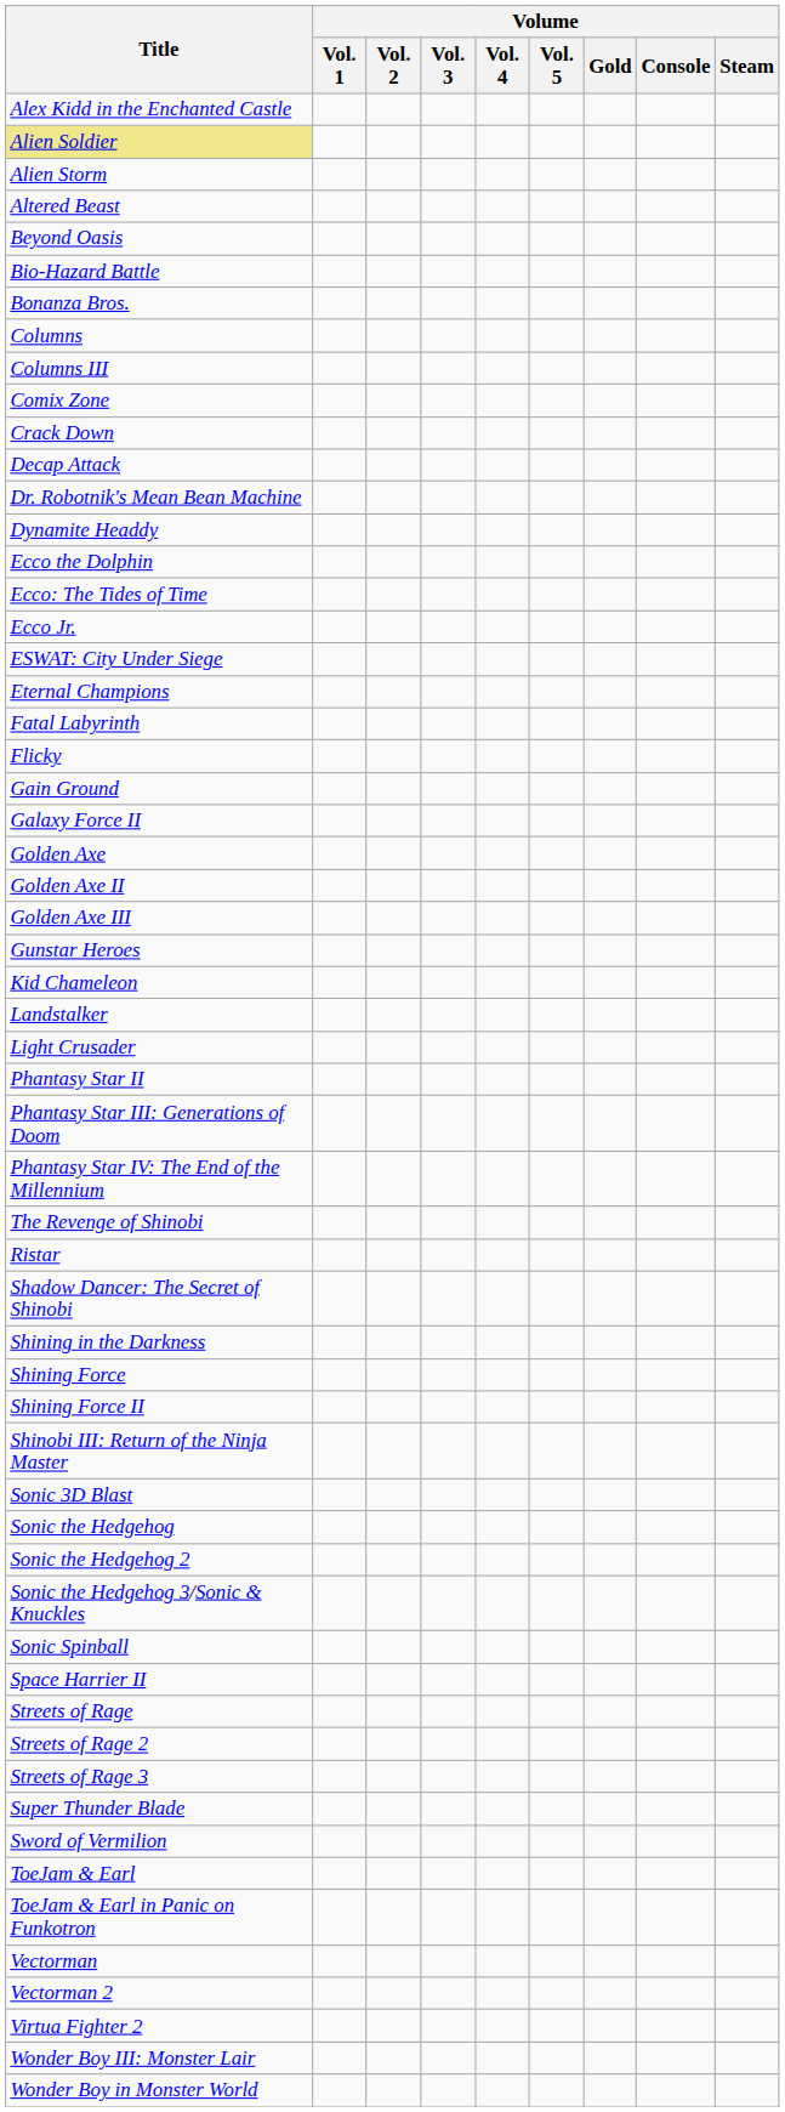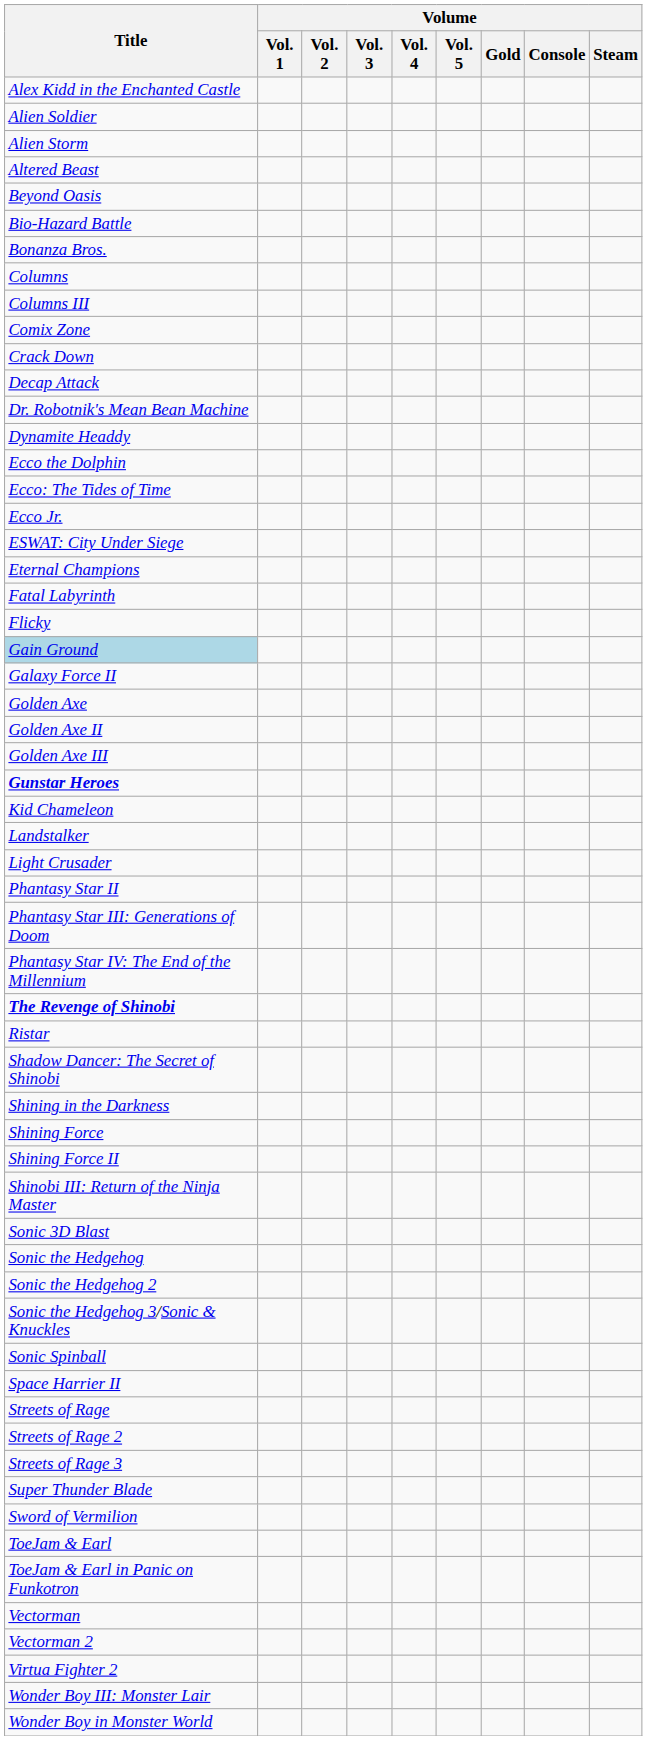Alien Soldier | Title: khaki background -> no background
Gain Ground | Title: no background -> lightblue background
Gunstar Heroes | Title: normal -> bold
The Revenge of Shinobi | Title: normal -> bold
